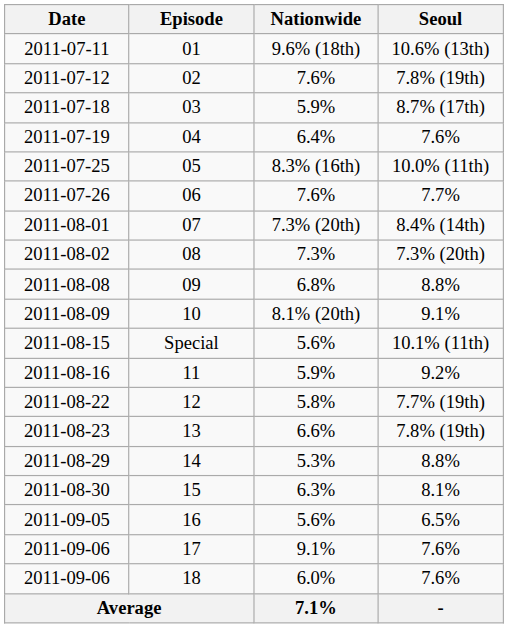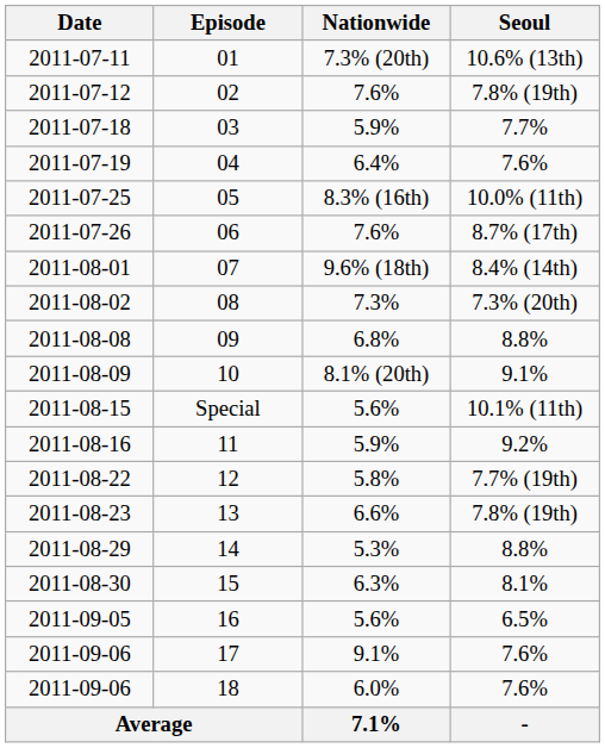01 | Nationwide: 9.6% (18th) -> 7.3% (20th)
03 | Seoul: 8.7% (17th) -> 7.7%
06 | Seoul: 7.7% -> 8.7% (17th)
07 | Nationwide: 7.3% (20th) -> 9.6% (18th)
